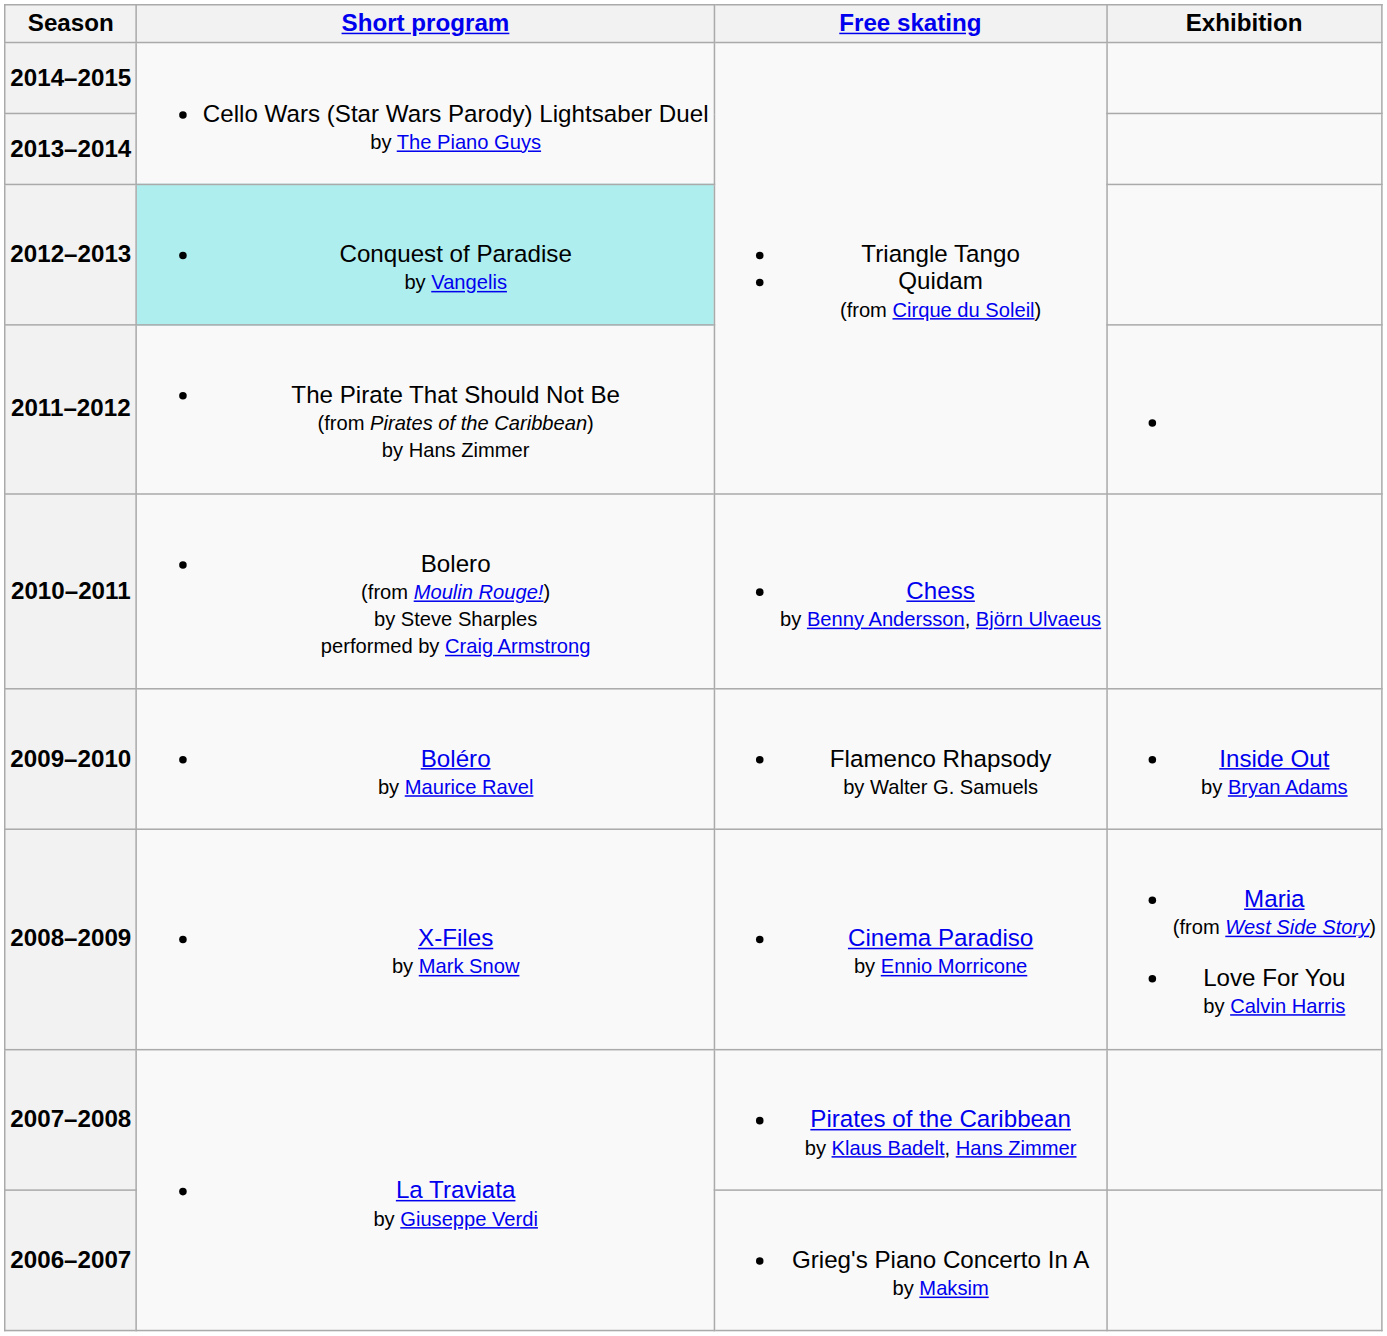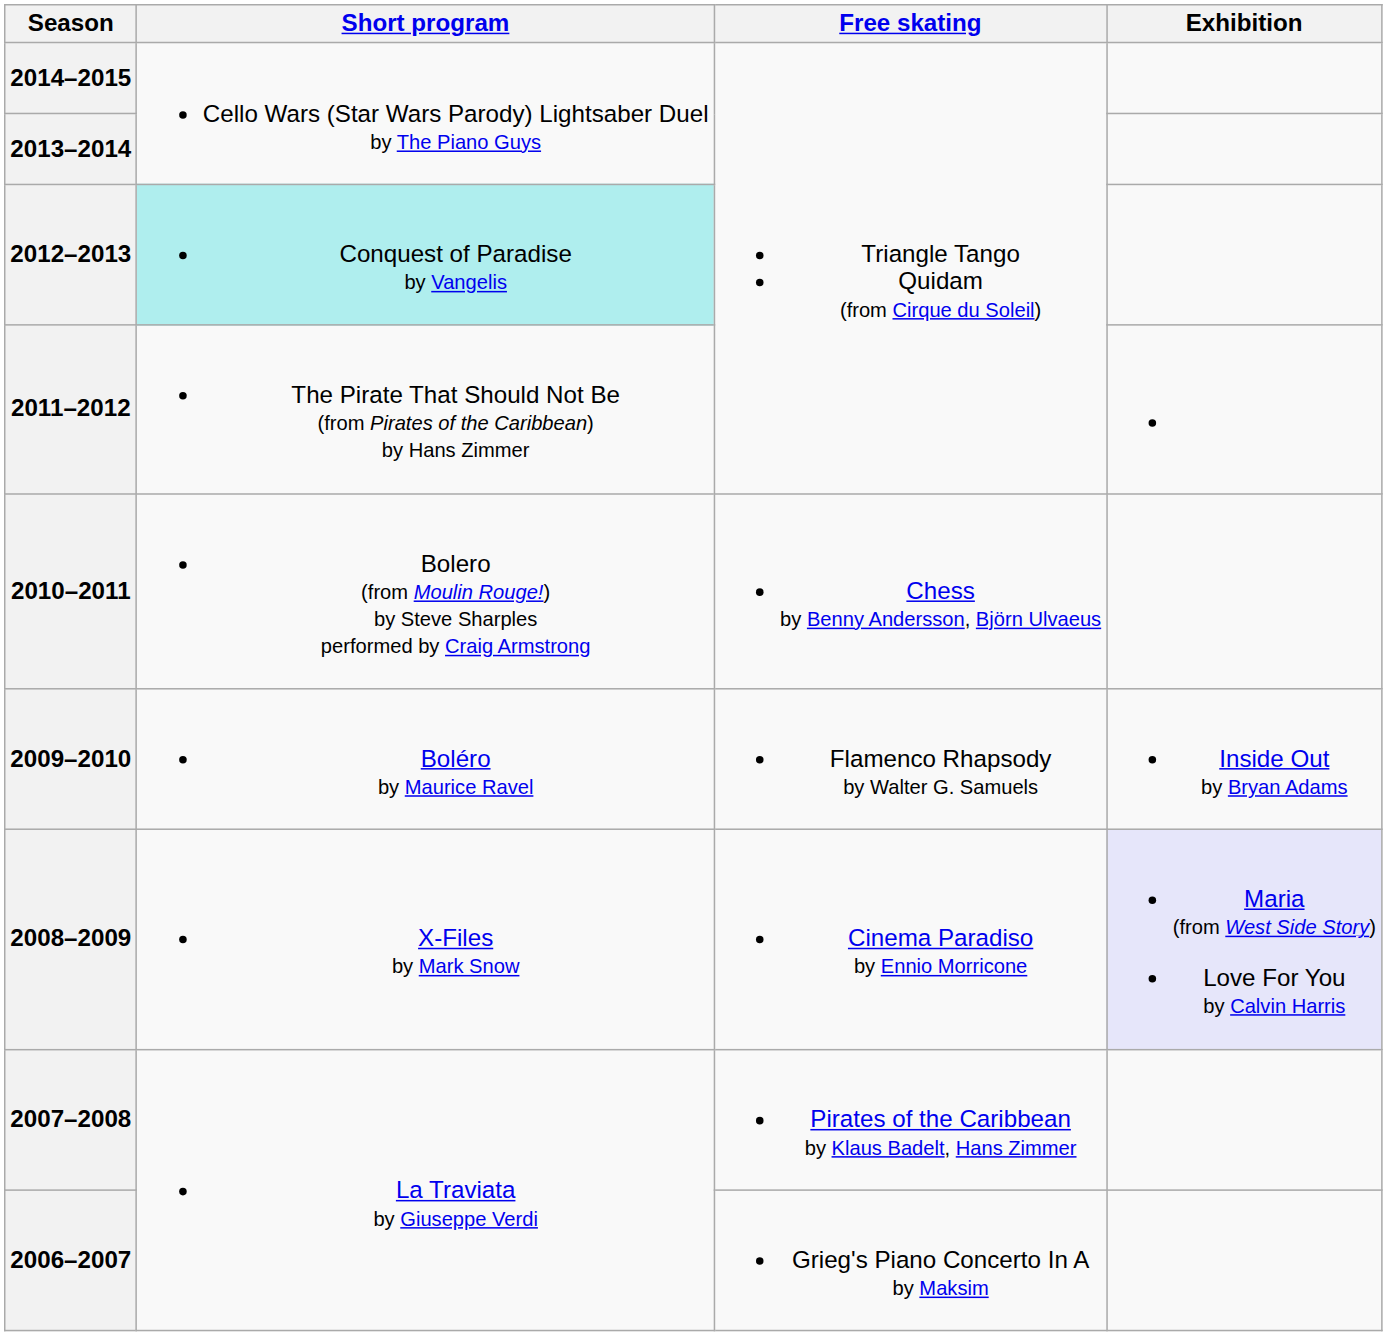2008–2009 | Exhibition: no background -> lavender background
